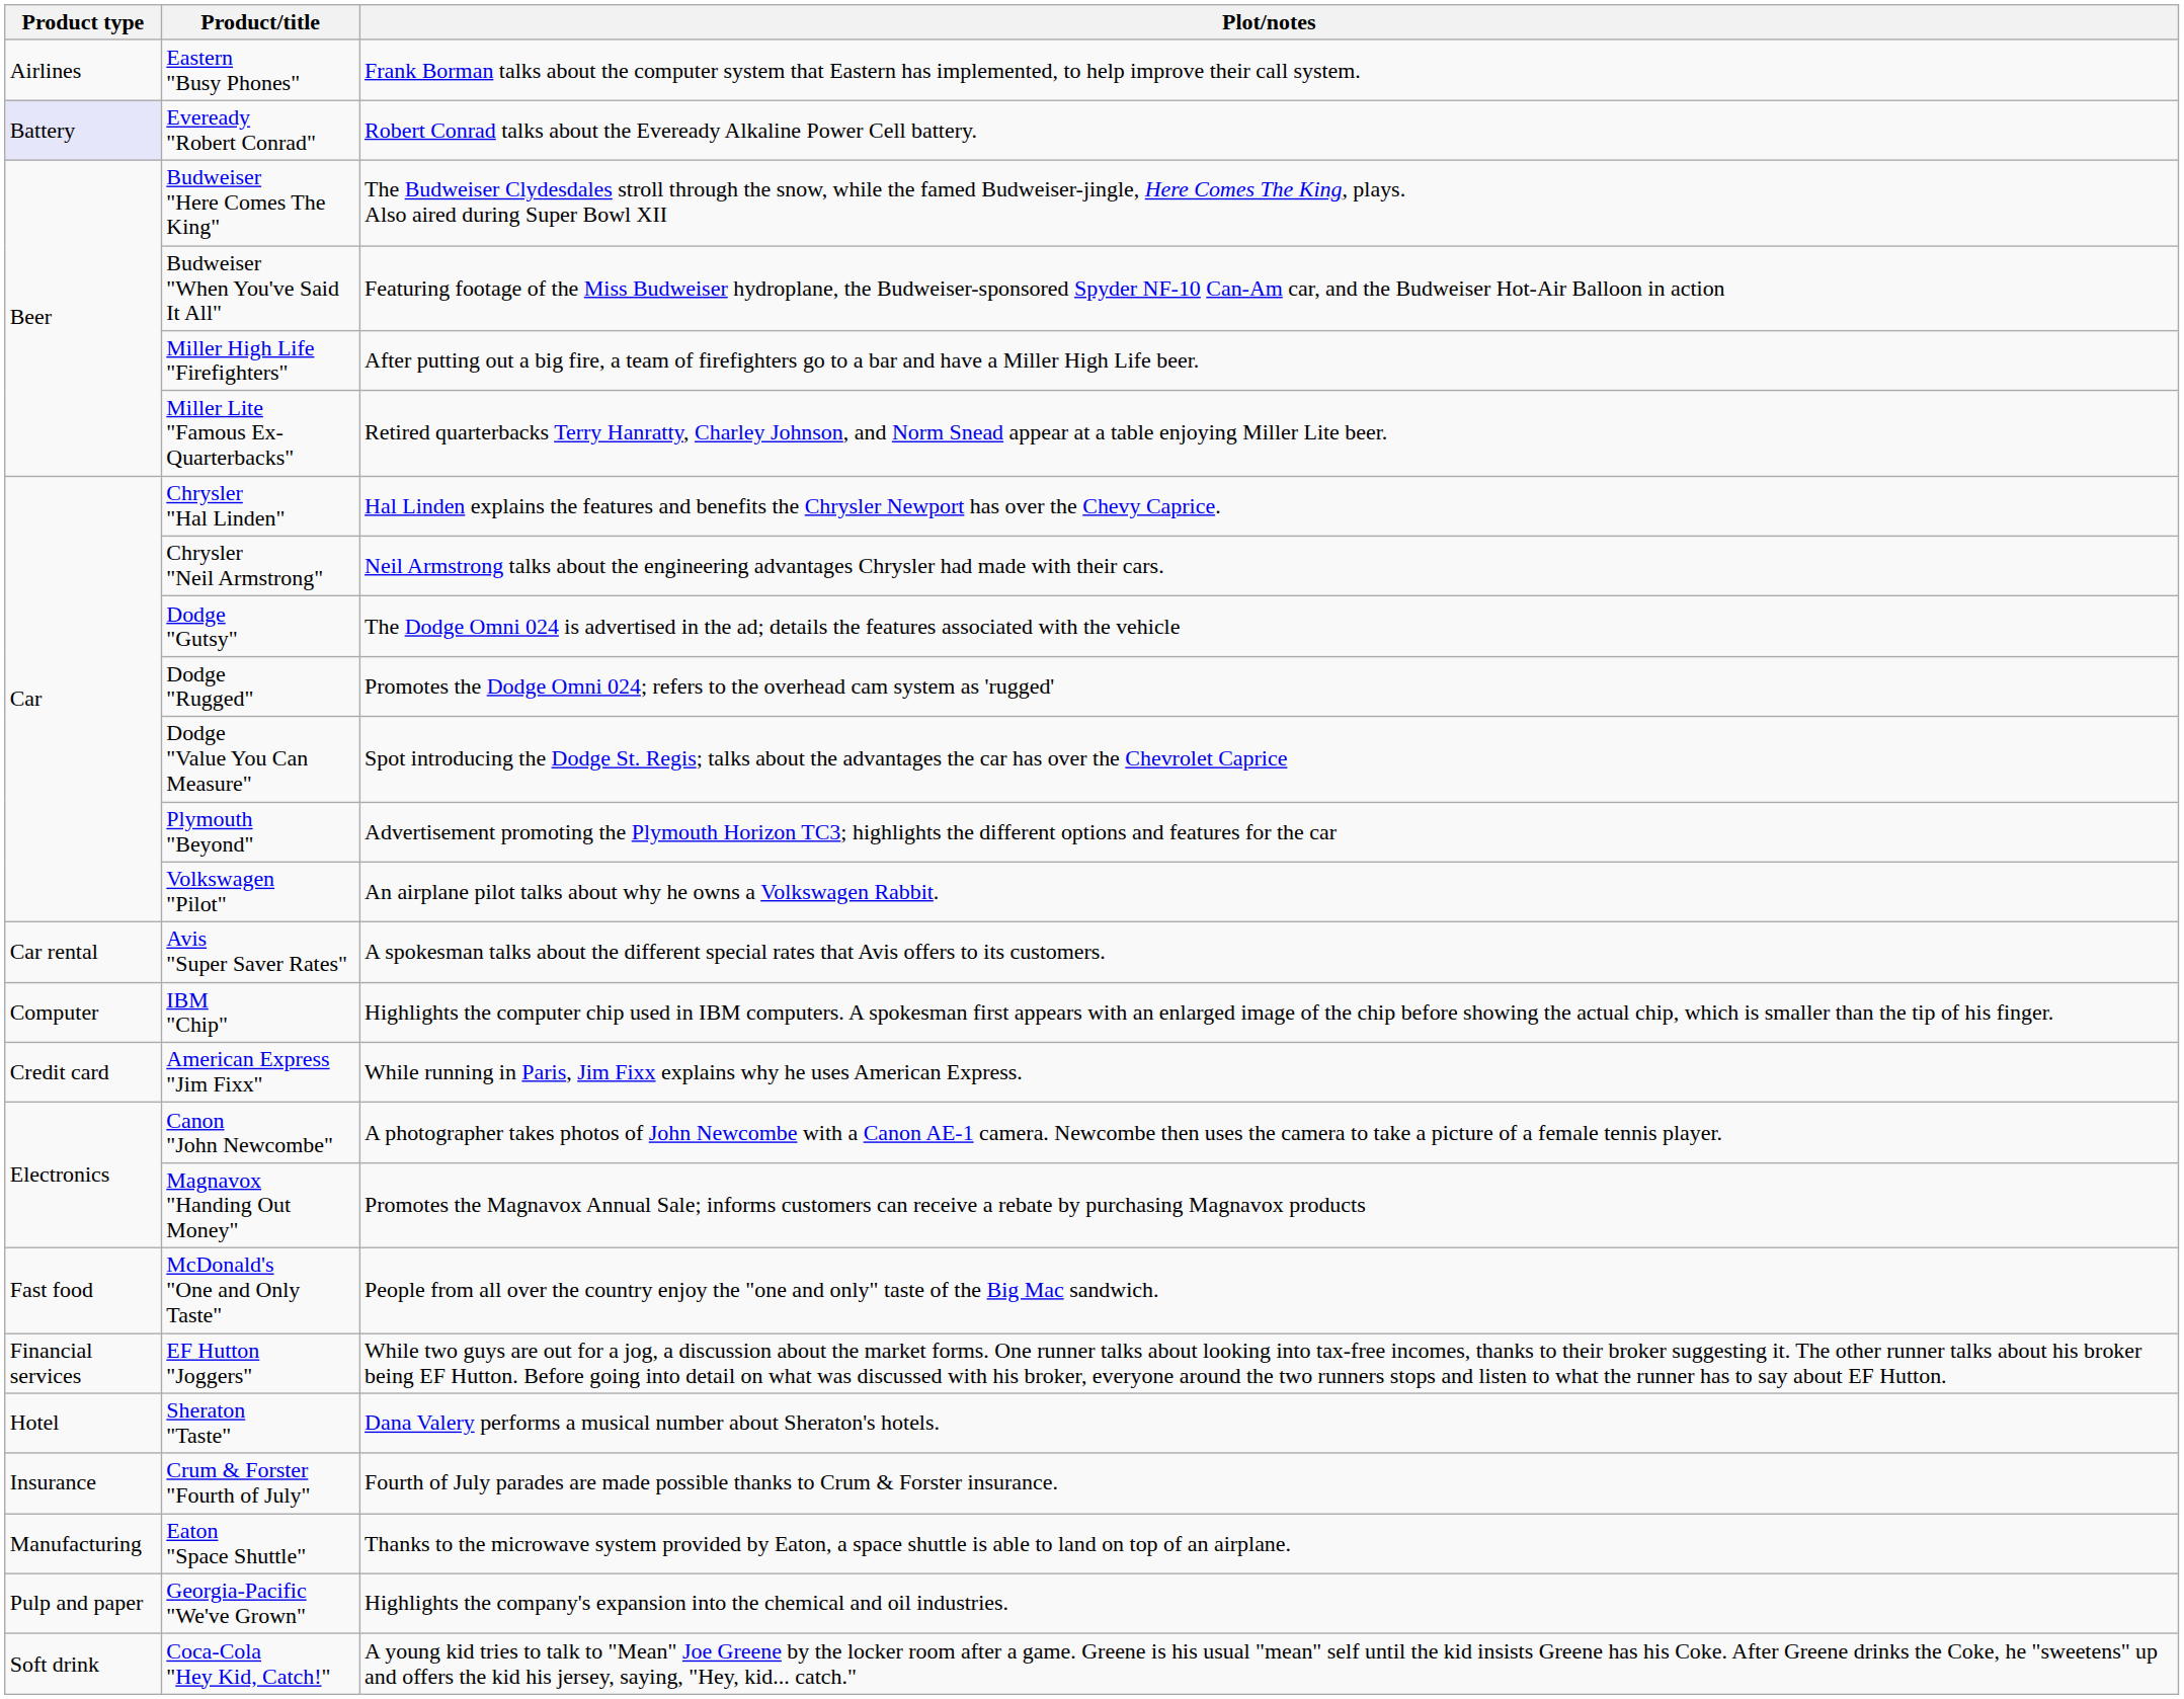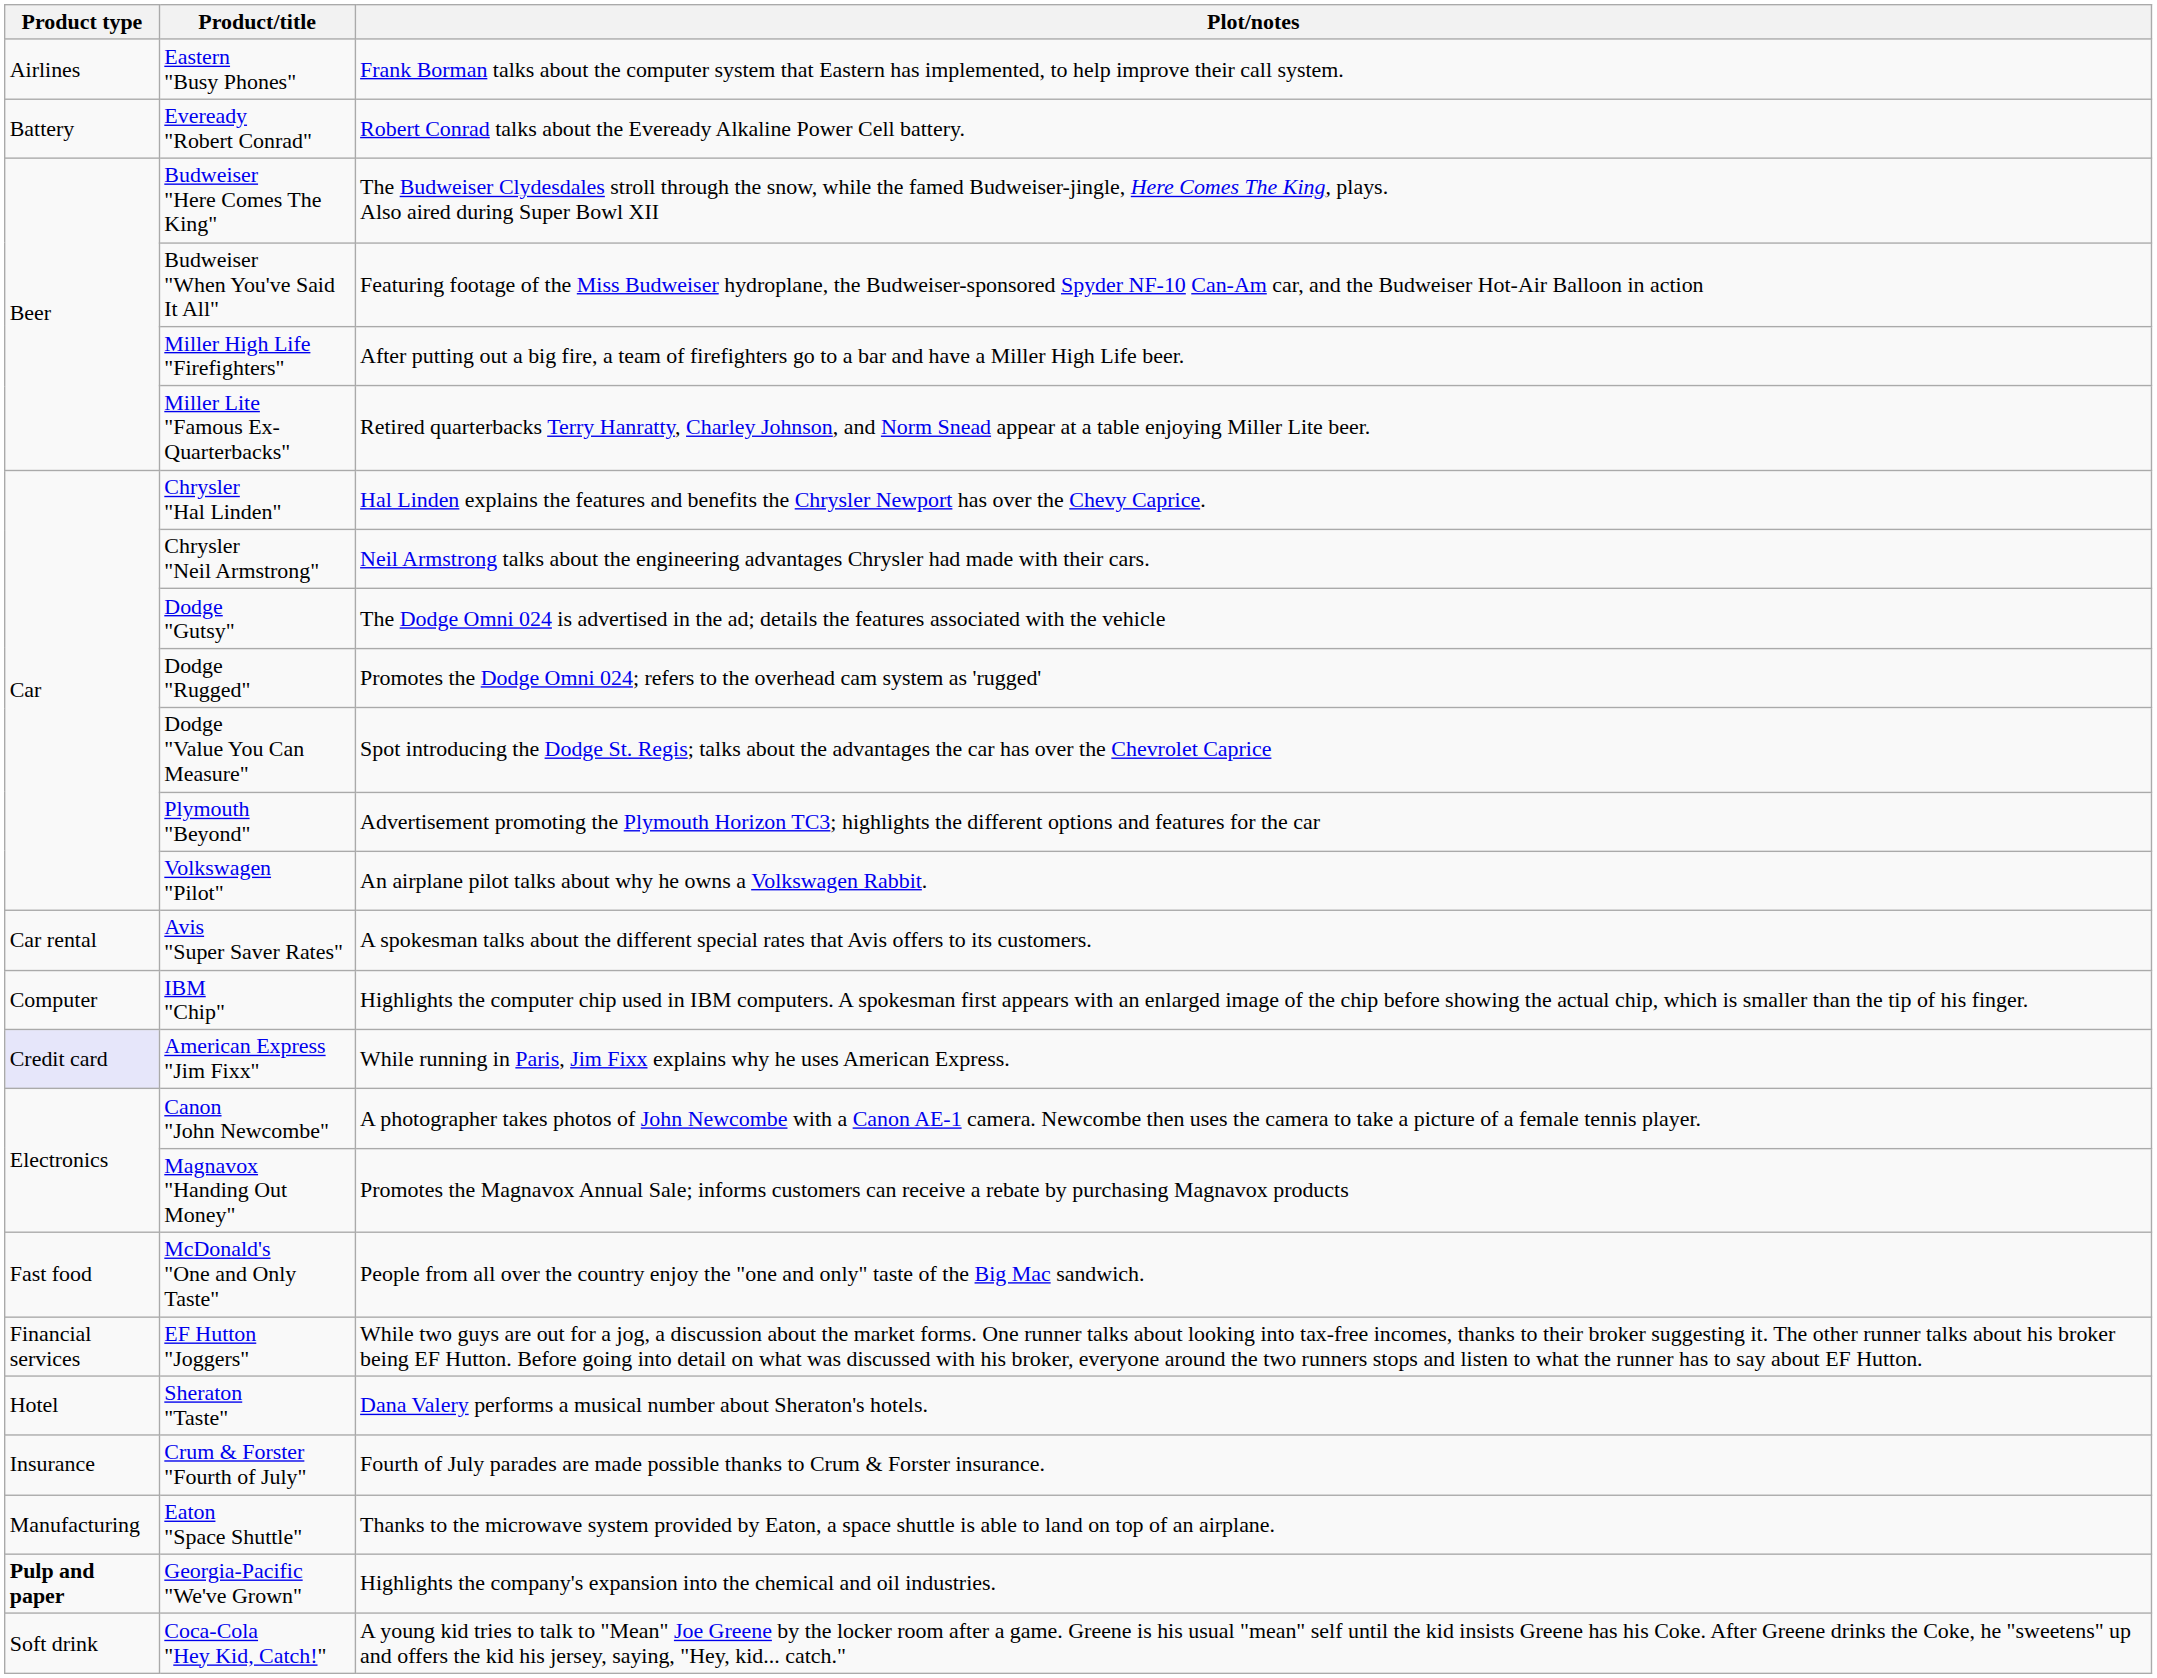Eveready "Robert Conrad" | Product type: lavender background -> no background
American Express "Jim Fixx" | Product type: no background -> lavender background
Georgia-Pacific "We've Grown" | Product type: normal -> bold
